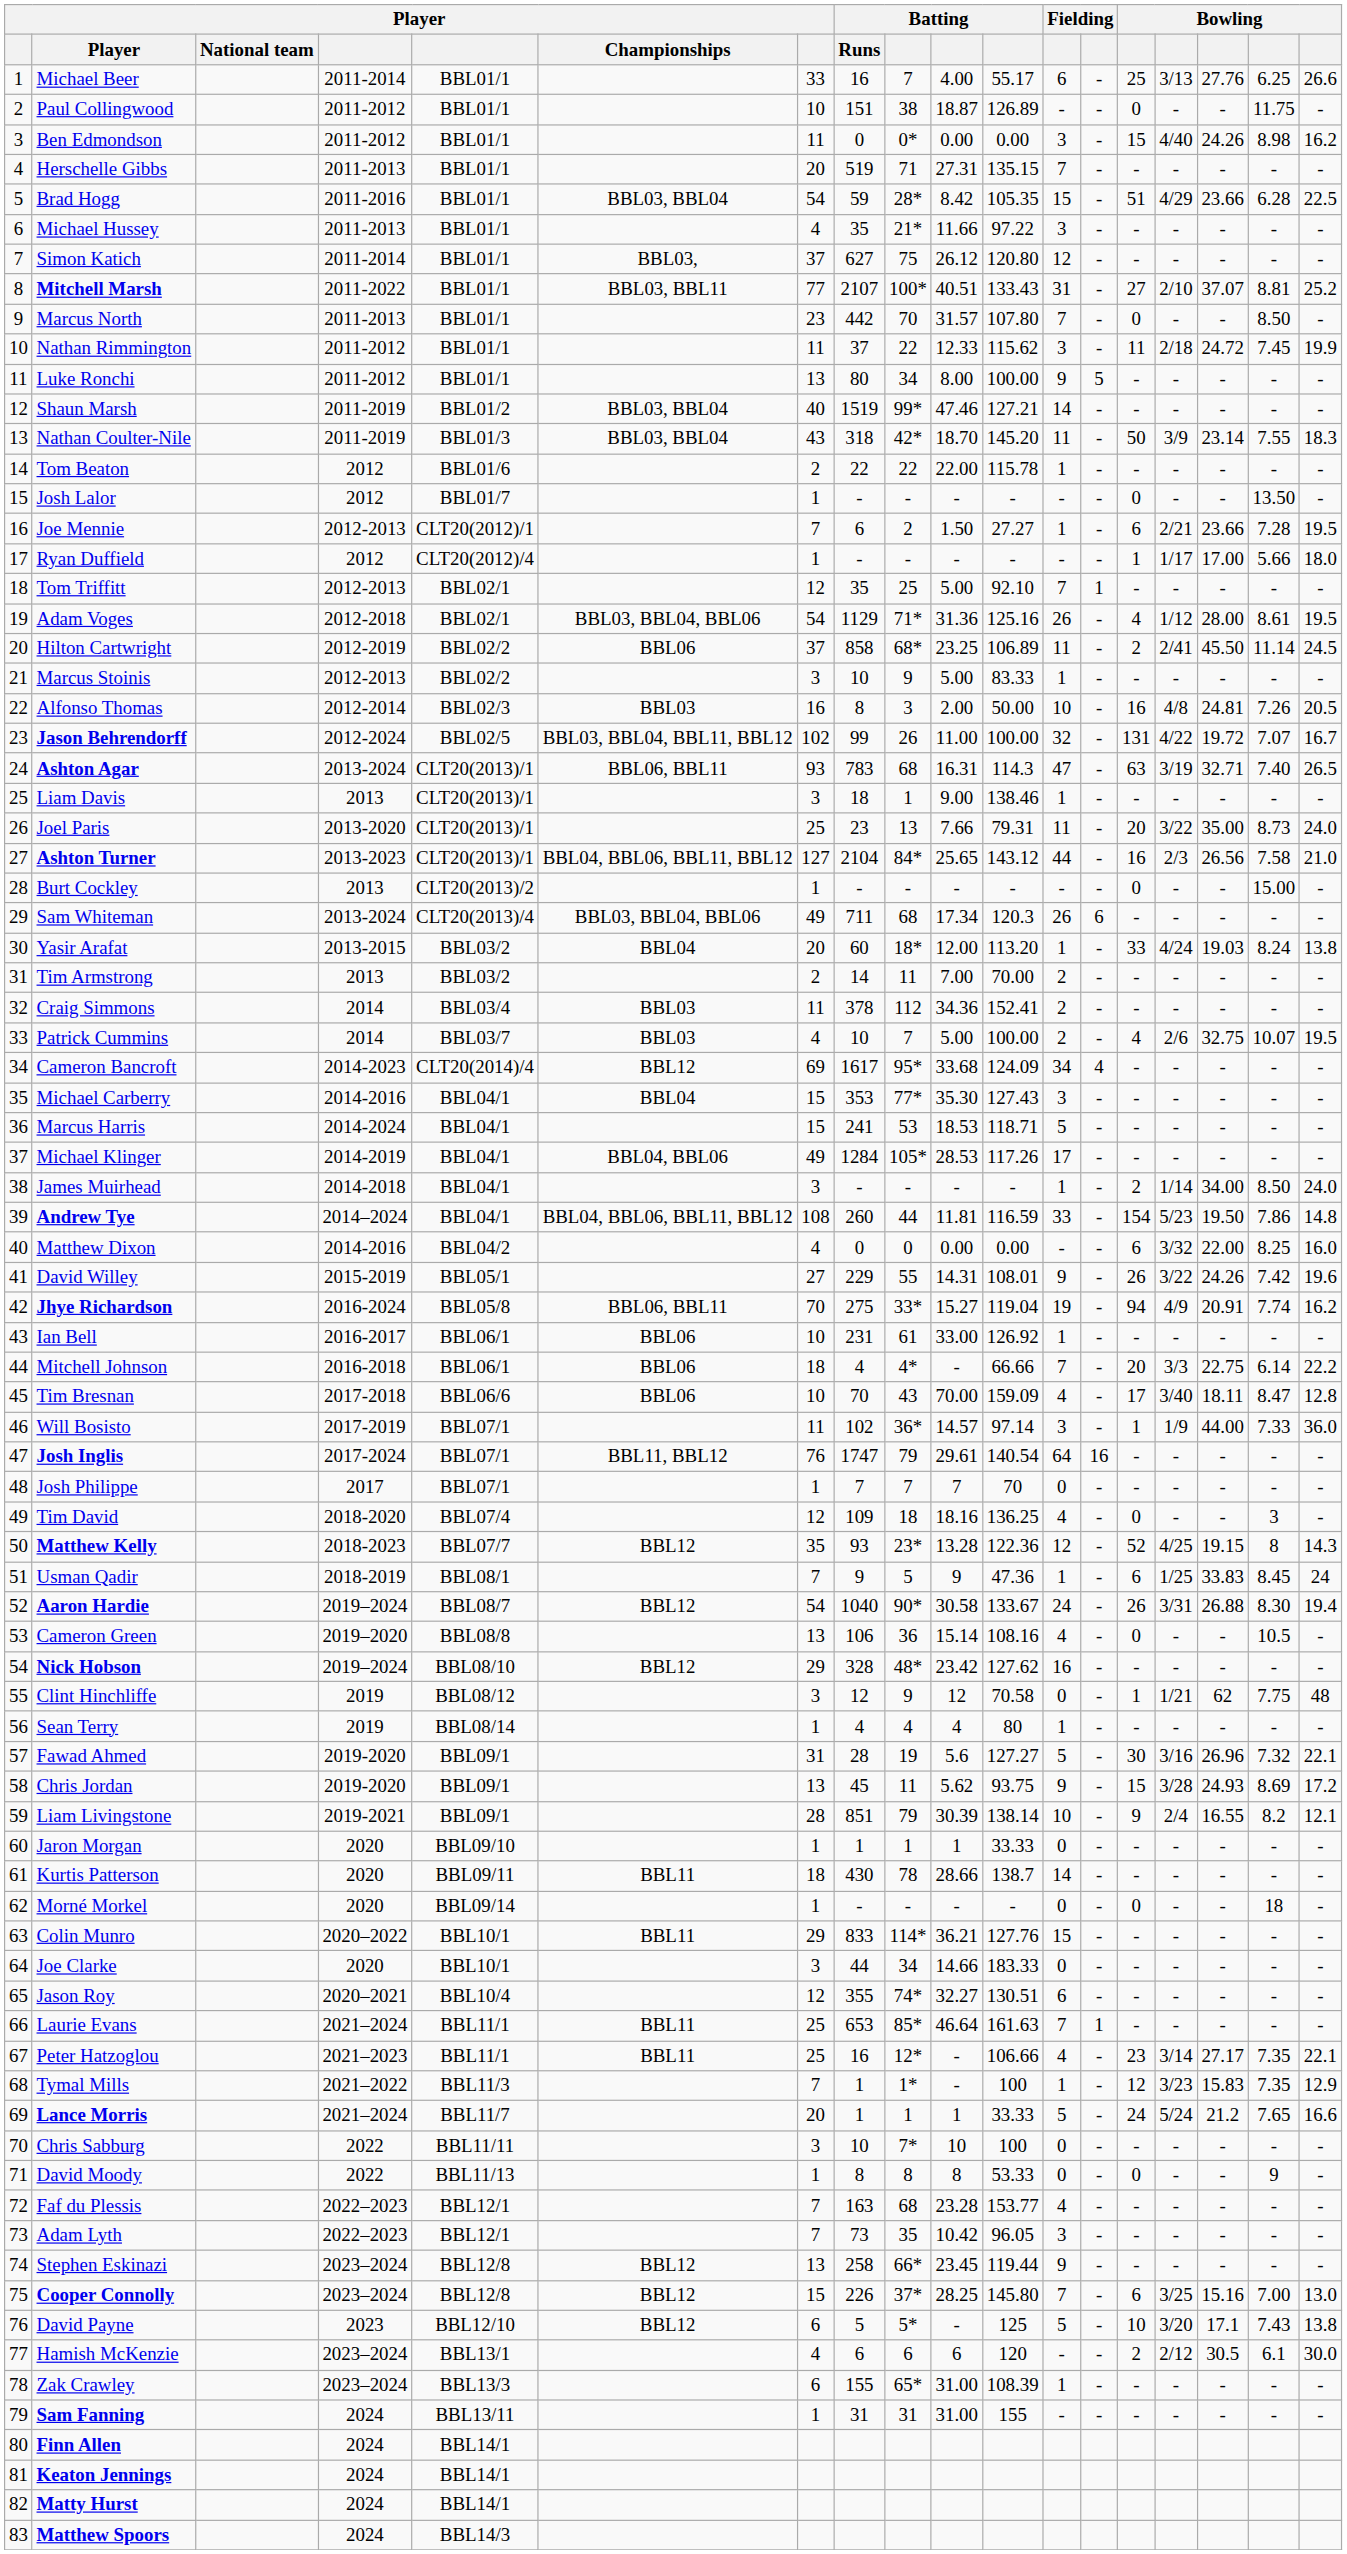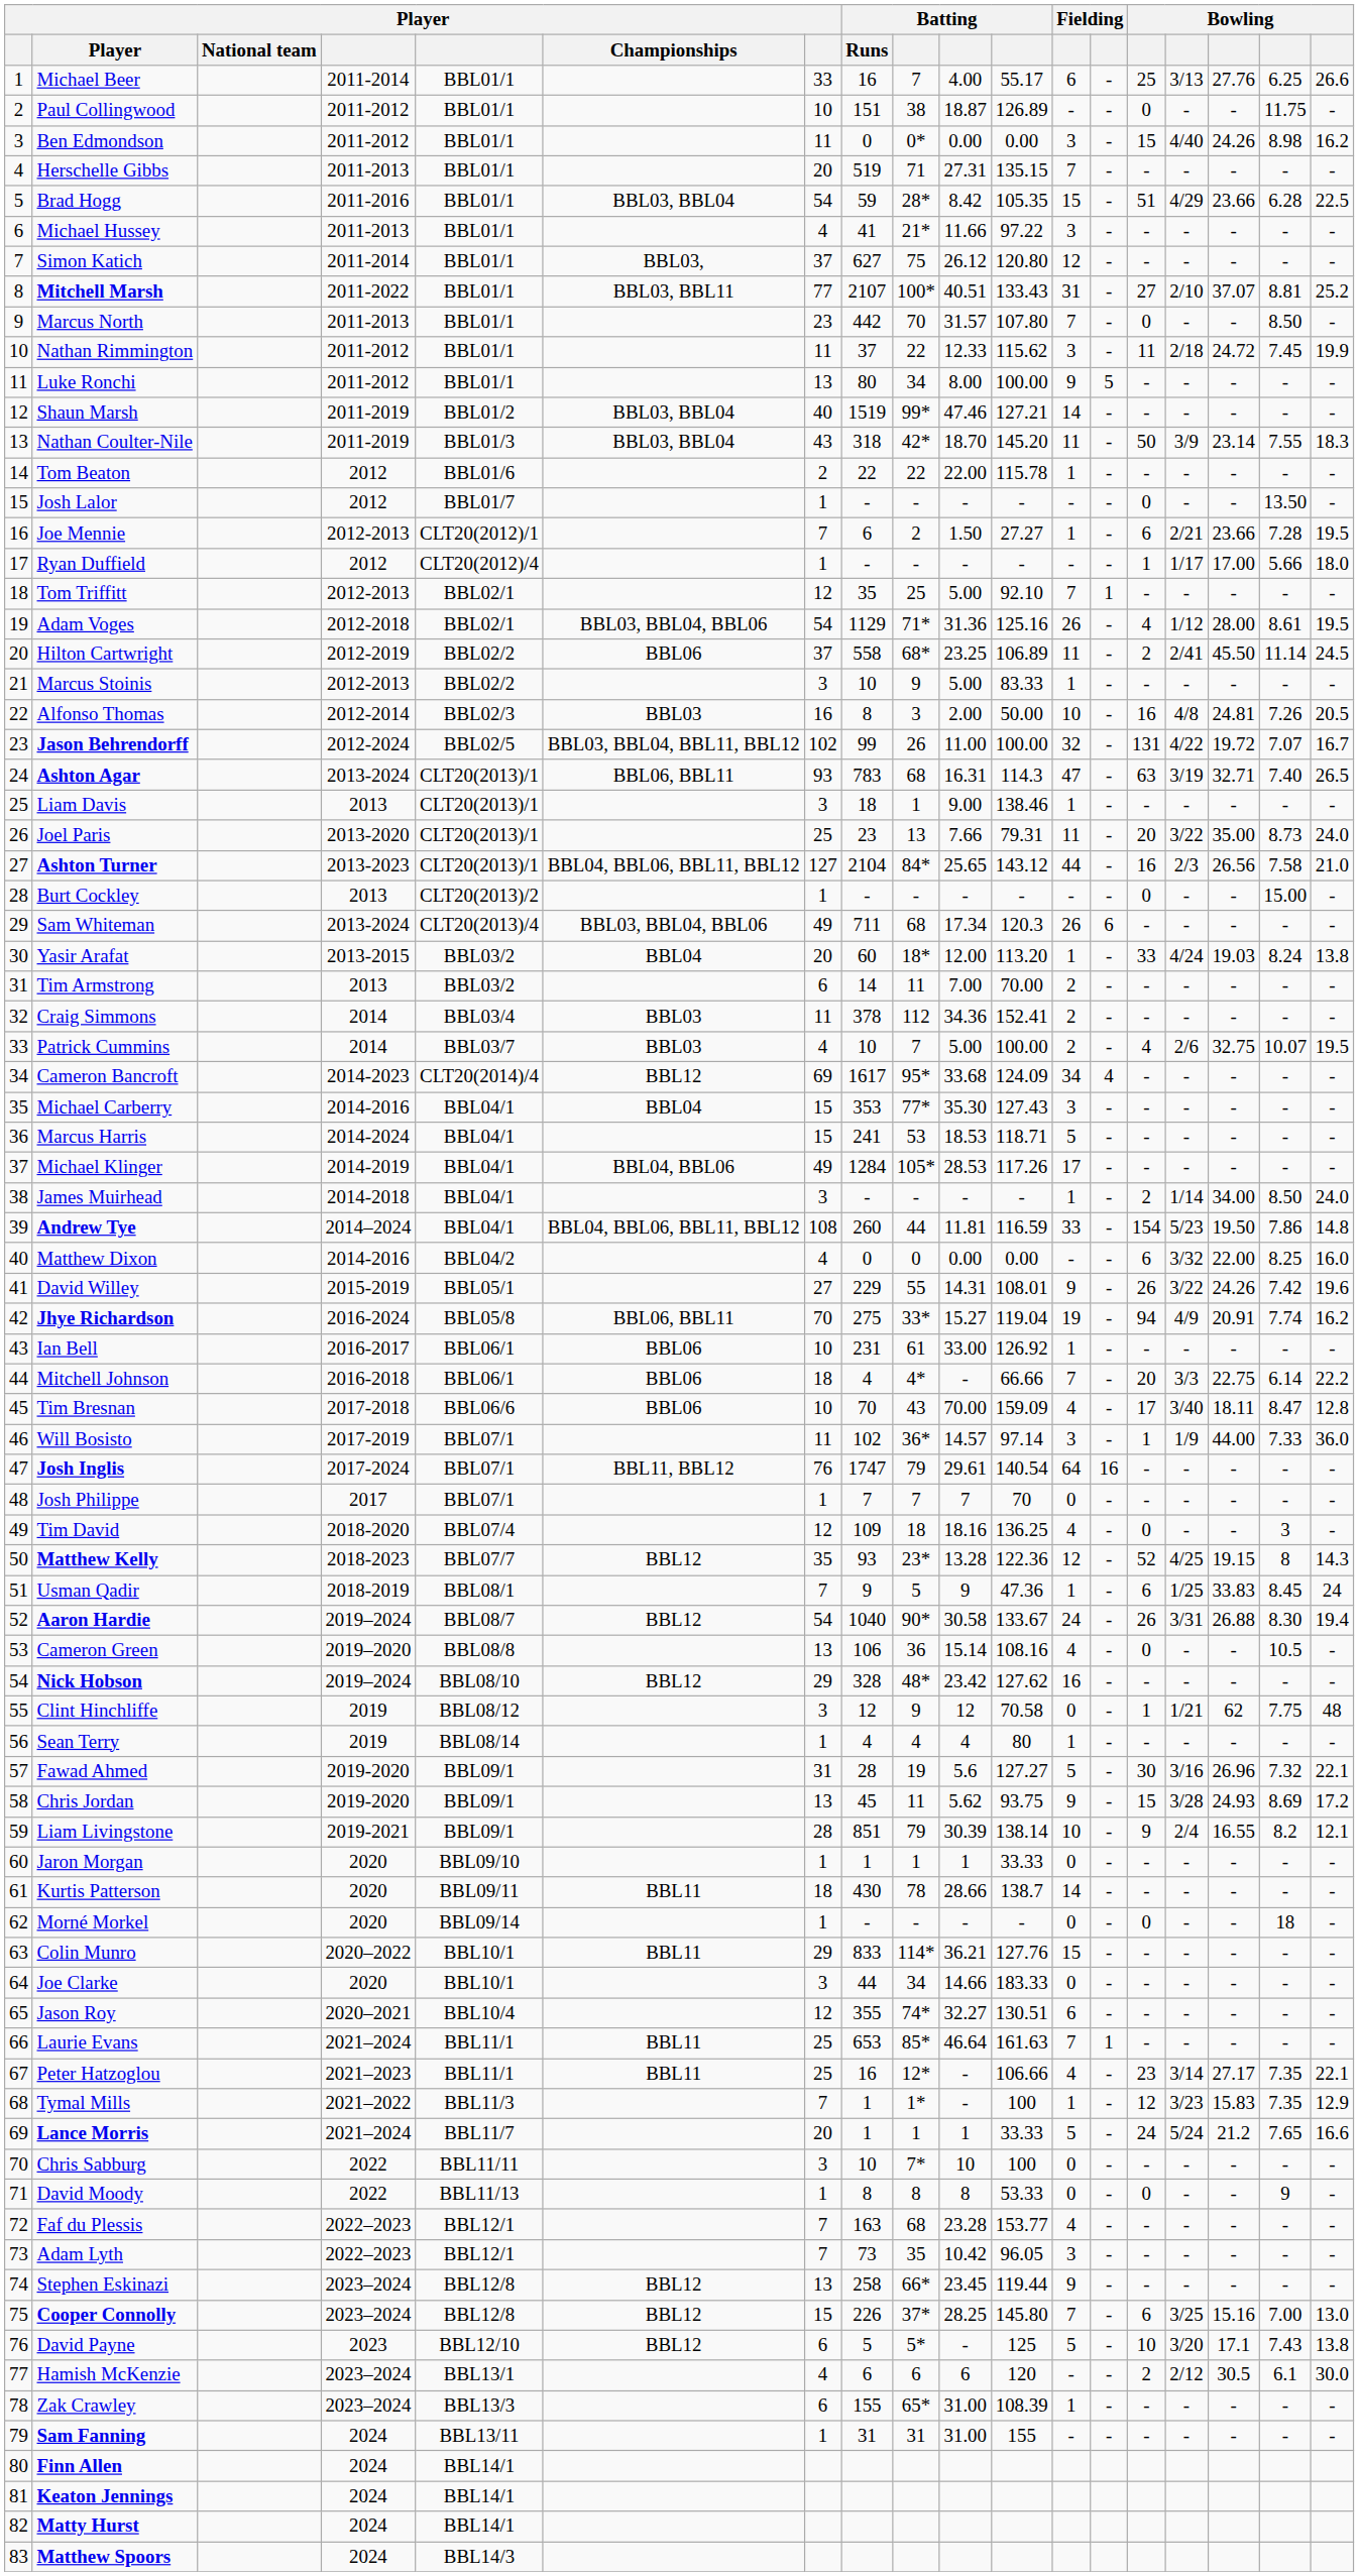Michael Hussey | Batting / Runs: 35 -> 41
Hilton Cartwright | Batting / Runs: 858 -> 558
Tim Armstrong | column 7: 2 -> 6
